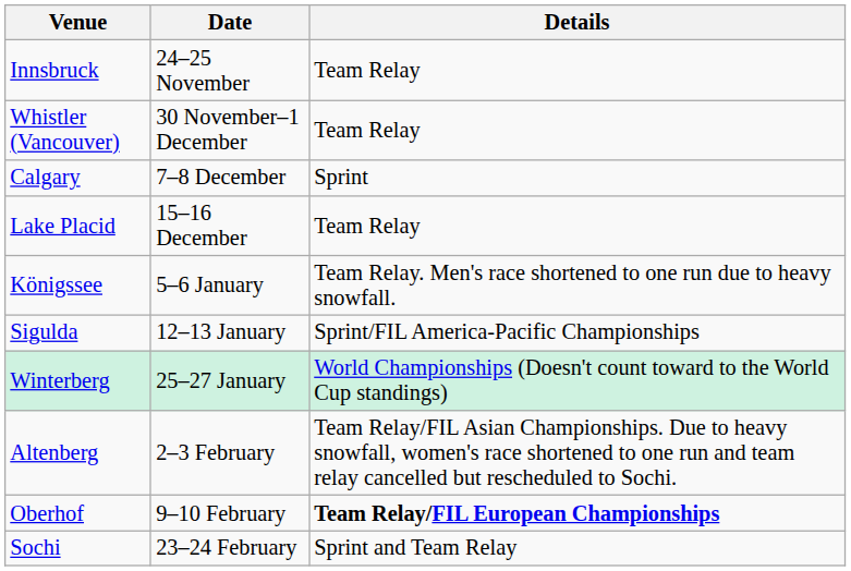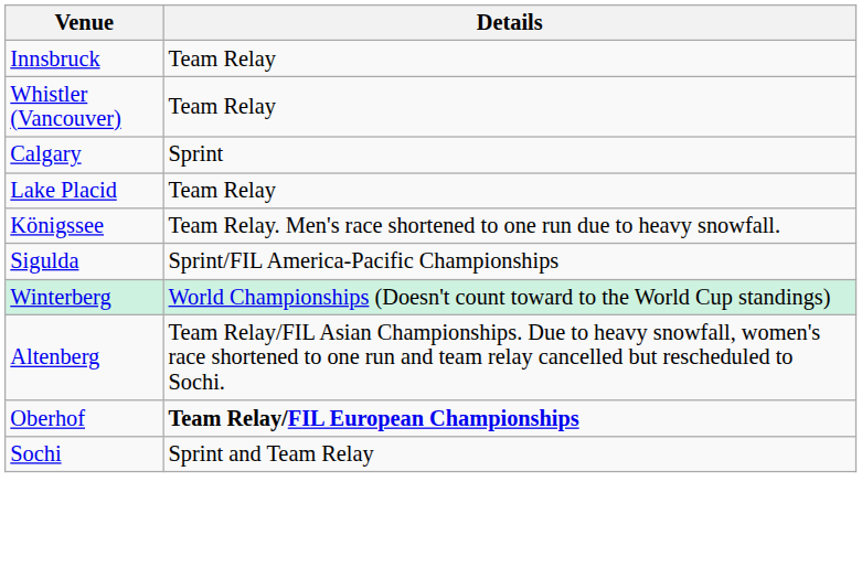- column: Date | 24–25 November | 30 November–1 December | 7–8 December | 15–16 December | 5–6 January | 12–13 January | 25–27 January | 2–3 February | 9–10 February | 23–24 February
